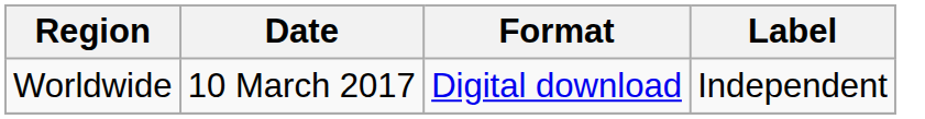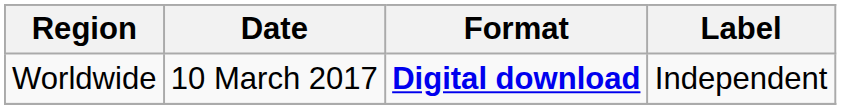Worldwide | Format: normal -> bold
